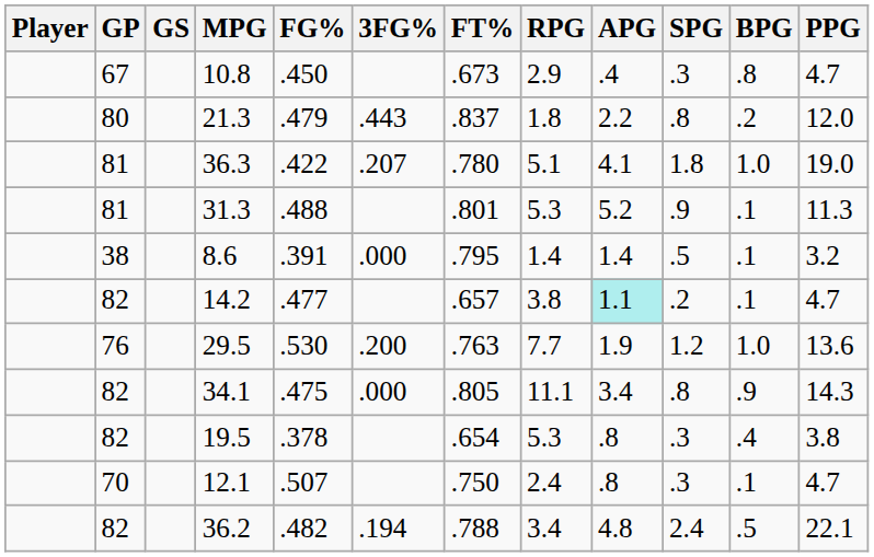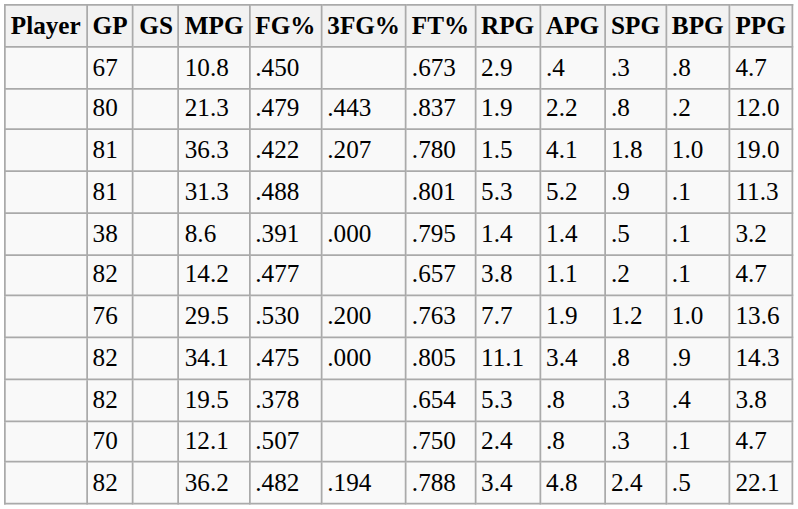21.3 | RPG: 1.8 -> 1.9
36.3 | RPG: 5.1 -> 1.5
14.2 | APG: paleturquoise background -> no background
